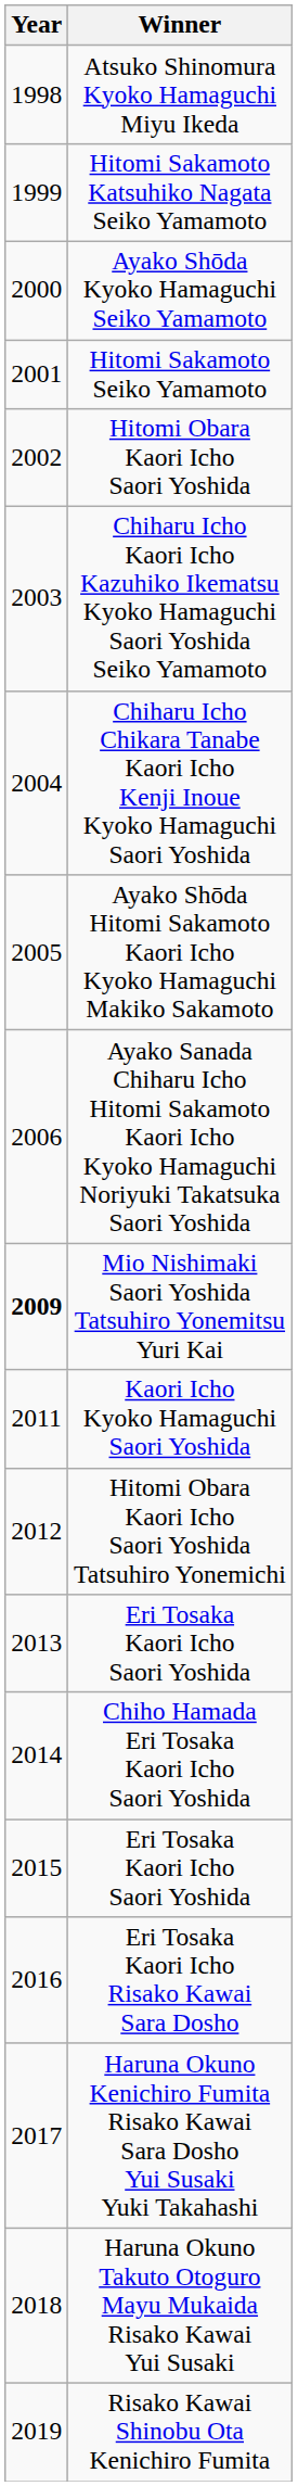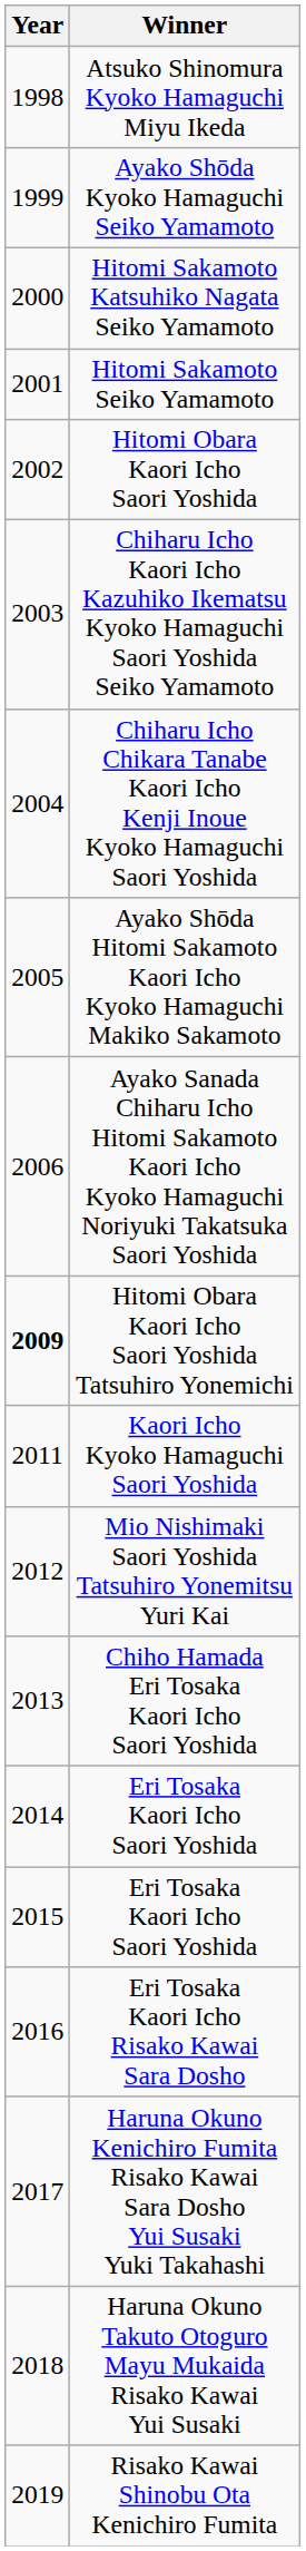row 3 | Winner: Hitomi Sakamoto Katsuhiko Nagata Seiko Yamamoto -> Ayako Shōda Kyoko Hamaguchi Seiko Yamamoto
row 4 | Winner: Ayako Shōda Kyoko Hamaguchi Seiko Yamamoto -> Hitomi Sakamoto Katsuhiko Nagata Seiko Yamamoto
row 11 | Winner: Mio Nishimaki Saori Yoshida Tatsuhiro Yonemitsu Yuri Kai -> Hitomi Obara Kaori Icho Saori Yoshida Tatsuhiro Yonemichi
row 13 | Winner: Hitomi Obara Kaori Icho Saori Yoshida Tatsuhiro Yonemichi -> Mio Nishimaki Saori Yoshida Tatsuhiro Yonemitsu Yuri Kai
row 14 | Winner: Eri Tosaka Kaori Icho Saori Yoshida -> Chiho Hamada Eri Tosaka Kaori Icho Saori Yoshida
row 15 | Winner: Chiho Hamada Eri Tosaka Kaori Icho Saori Yoshida -> Eri Tosaka Kaori Icho Saori Yoshida
